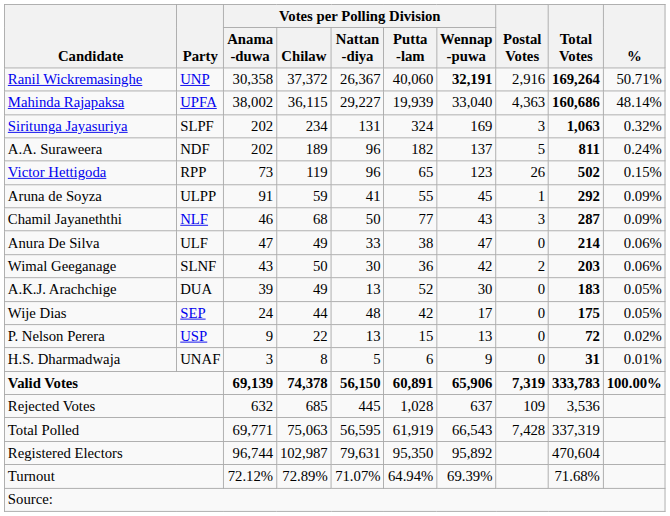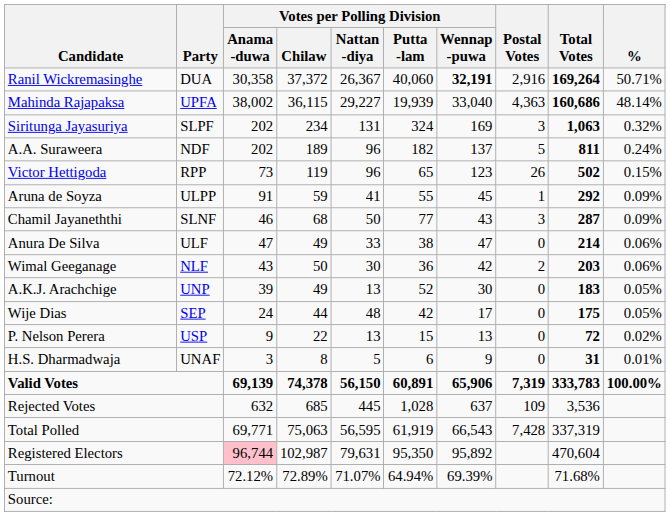Ranil Wickremasinghe | Party: UNP -> DUA
Chamil Jayaneththi | Party: NLF -> SLNF
Wimal Geeganage | Party: SLNF -> NLF
A.K.J. Arachchige | Party: DUA -> UNP
Registered Electors | Votes per Polling Division / Anama -duwa: no background -> pink background
